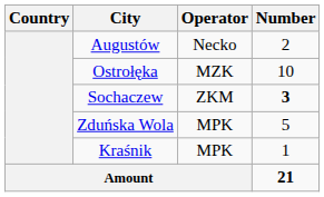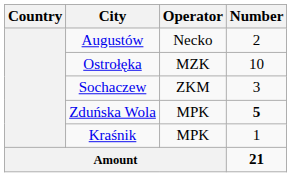Sochaczew | Number: bold -> normal
Zduńska Wola | Number: normal -> bold
